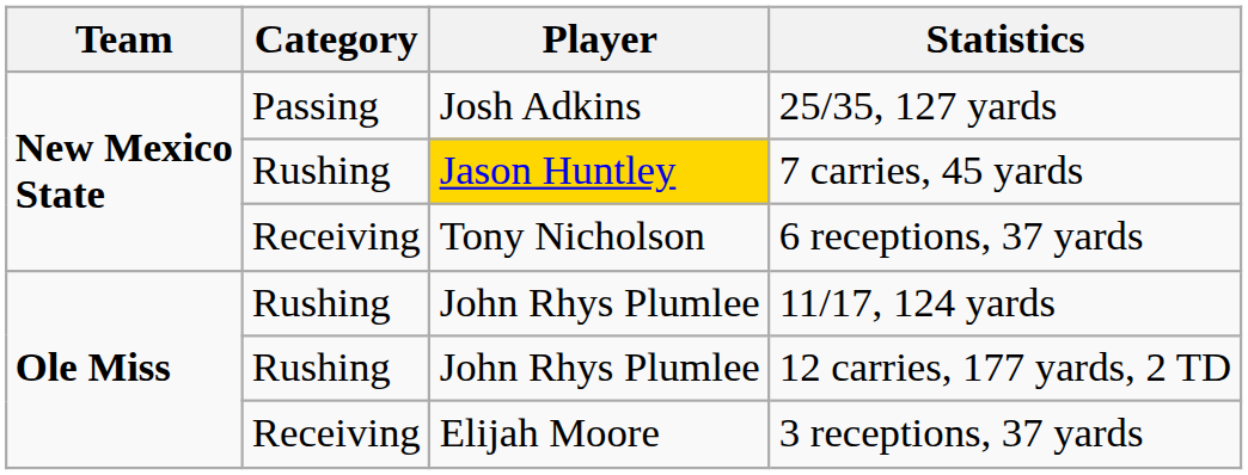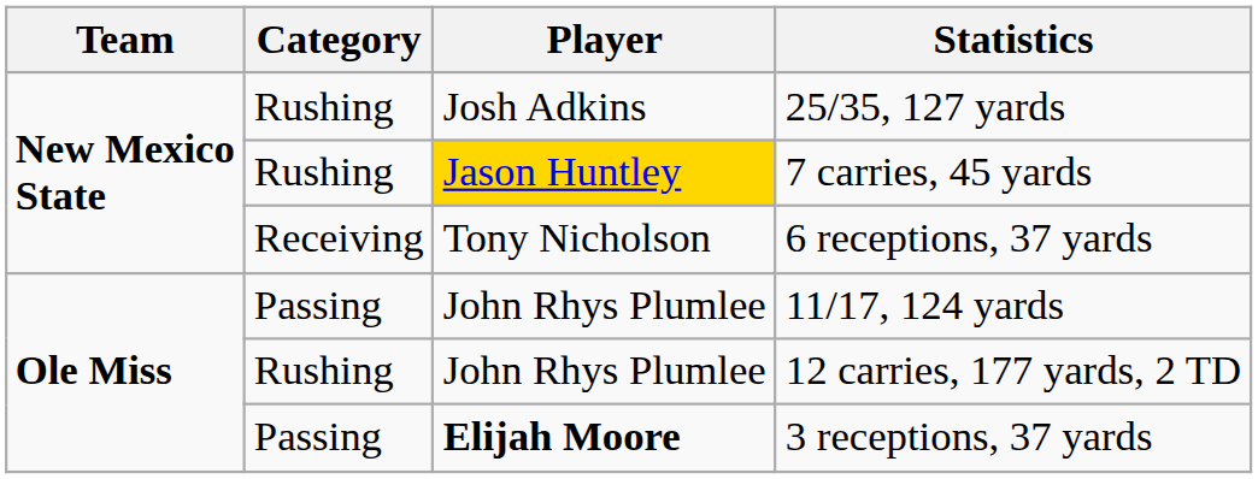25/35, 127 yards | Category: Passing -> Rushing
11/17, 124 yards | Category: Rushing -> Passing
3 receptions, 37 yards | Category: Receiving -> Passing
3 receptions, 37 yards | Player: normal -> bold
